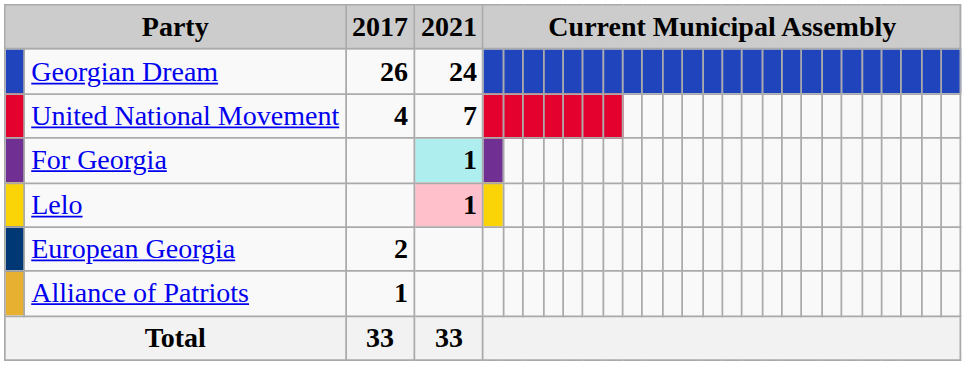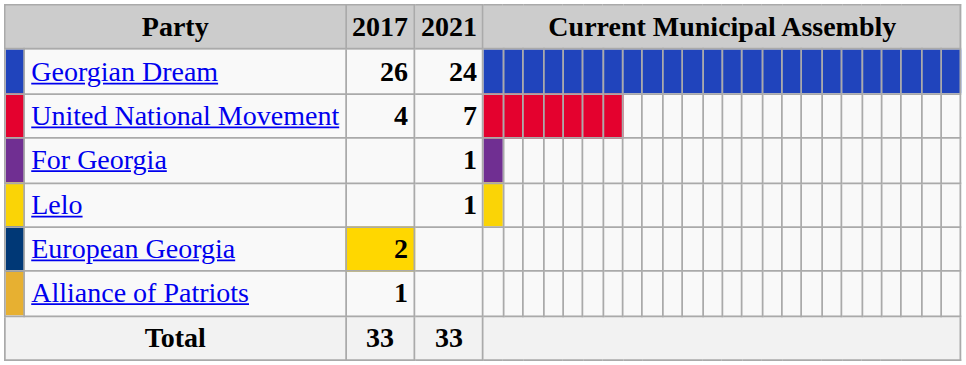For Georgia | 2021: paleturquoise background -> no background
Lelo | 2021: pink background -> no background
European Georgia | 2017: no background -> gold background
